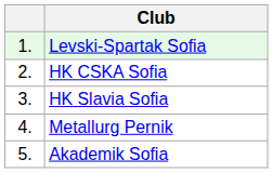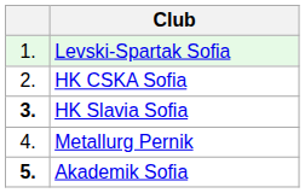HK Slavia Sofia | column 1: normal -> bold
Akademik Sofia | column 1: normal -> bold
